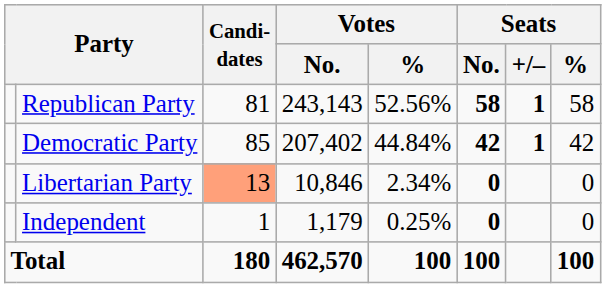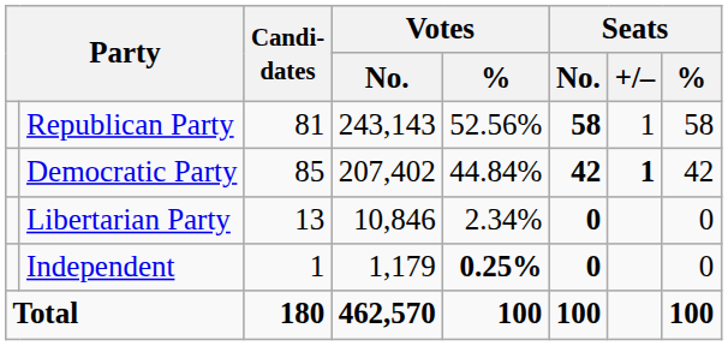Republican Party | Seats / +/–: bold -> normal
Libertarian Party | Candi- dates: lightsalmon background -> no background
Independent | Votes / %: normal -> bold
